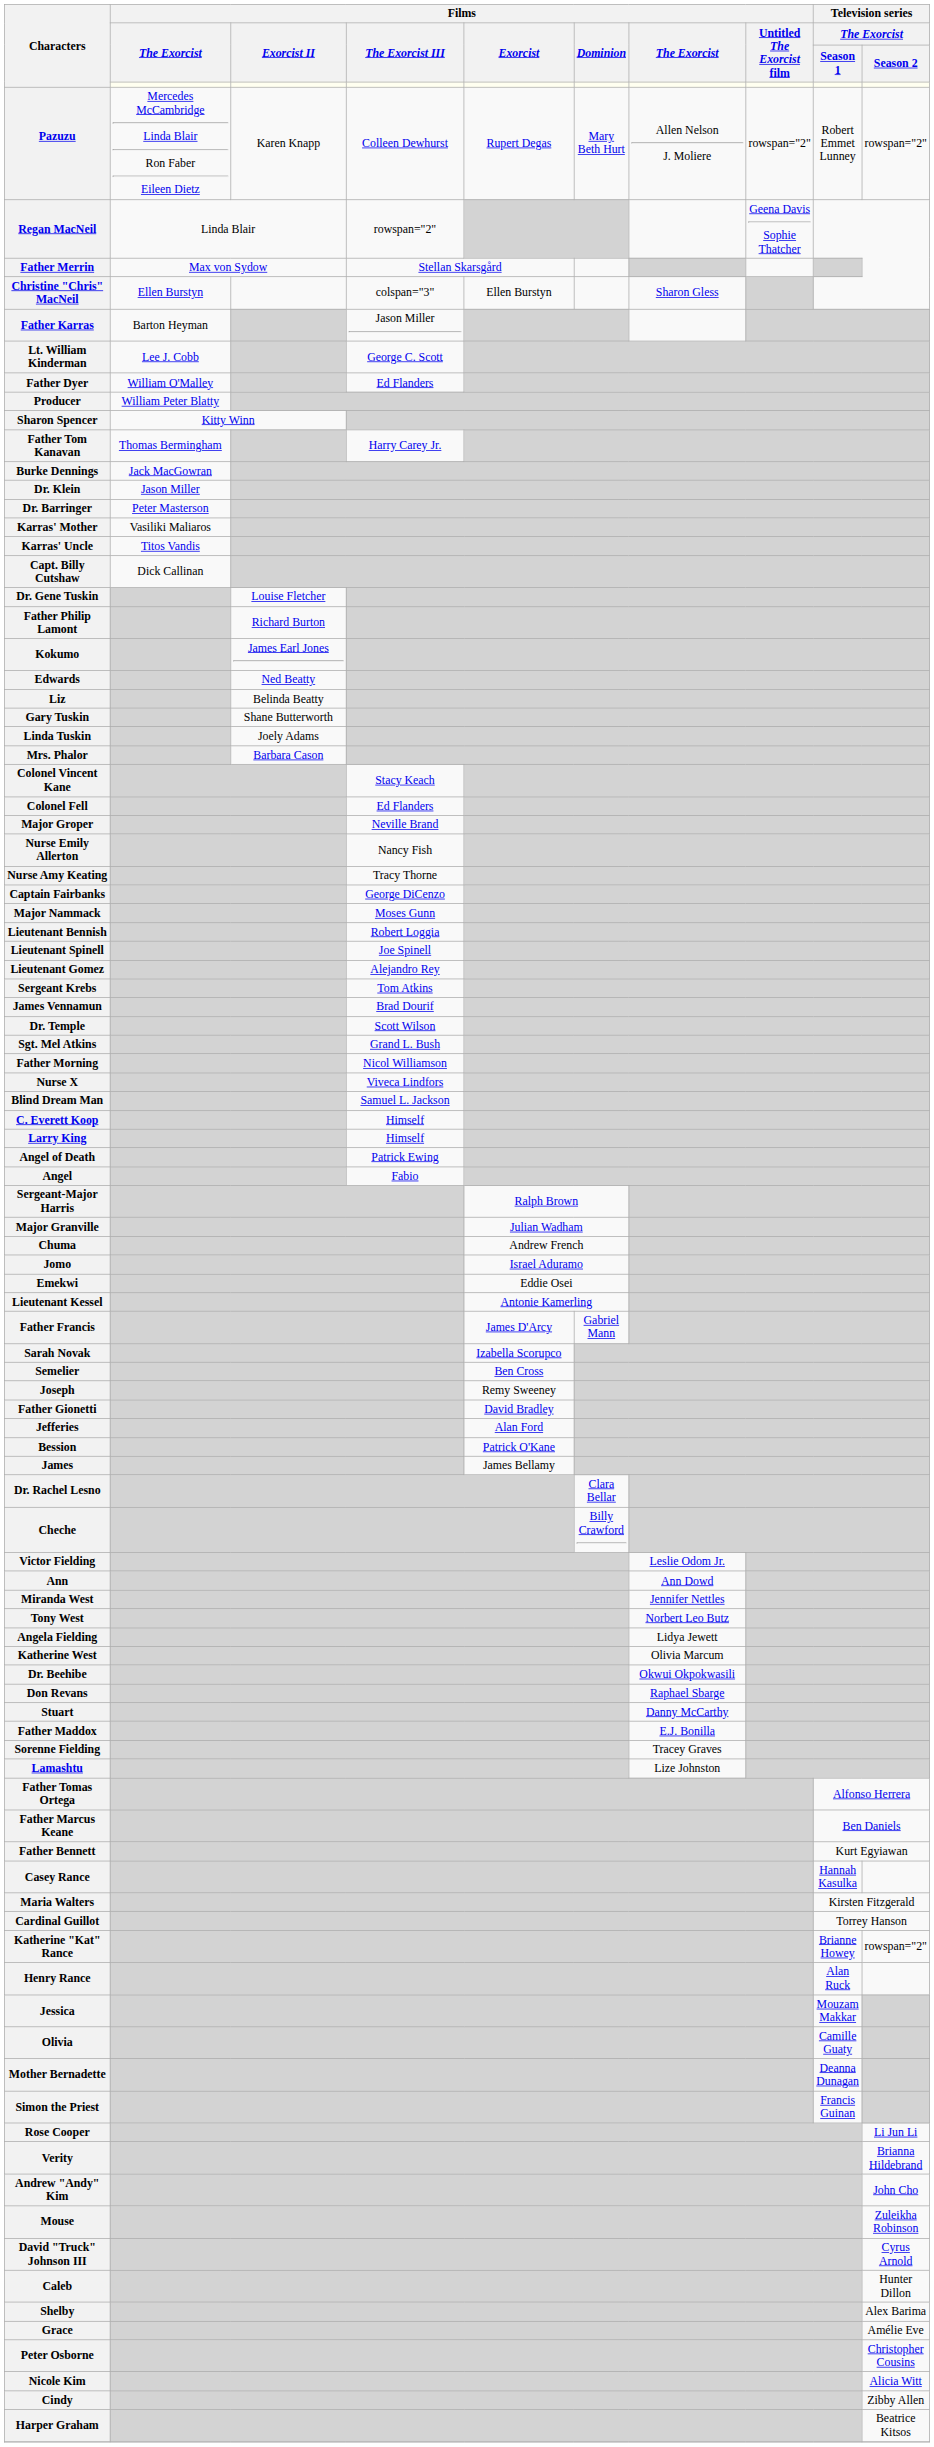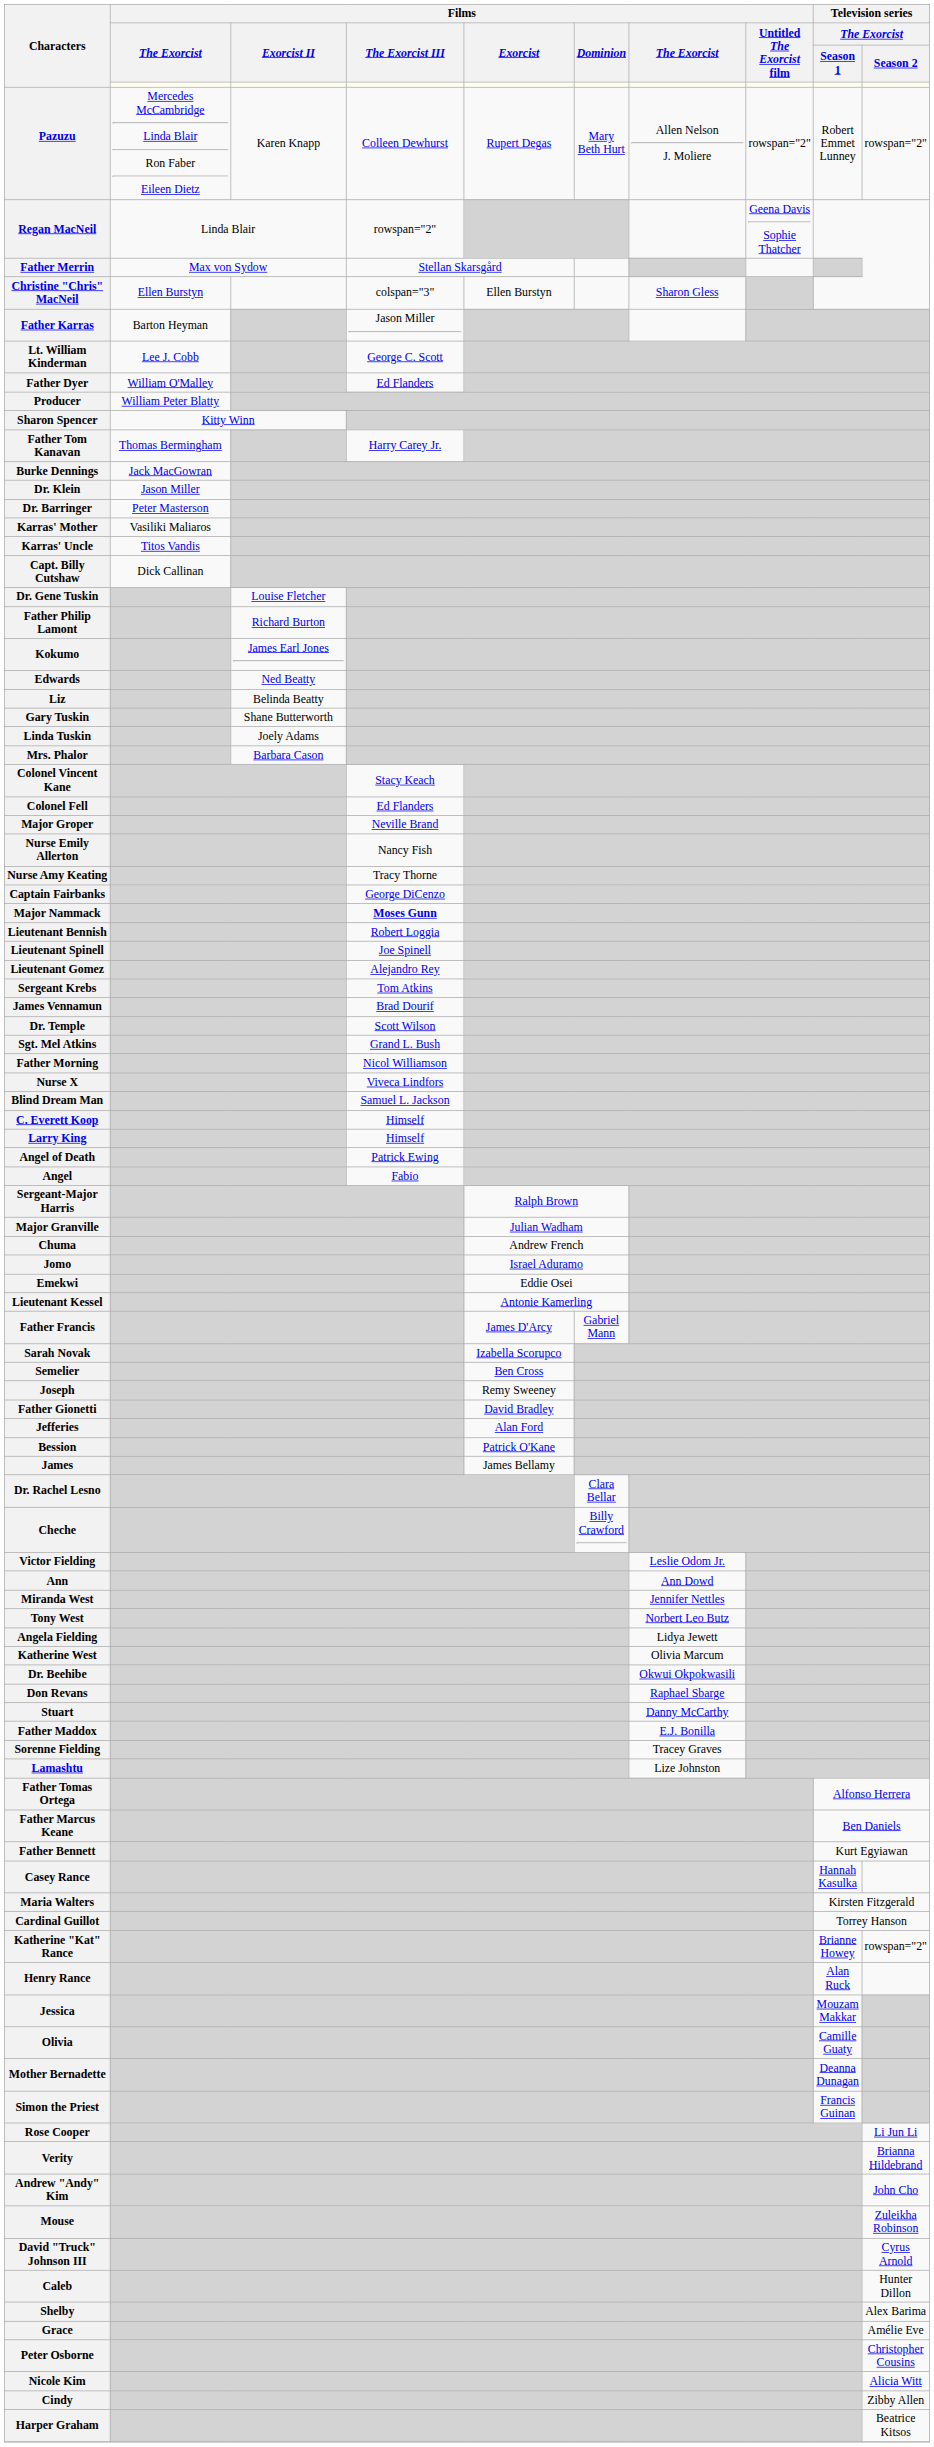Major Nammack | Films / The Exorcist III: normal -> bold
